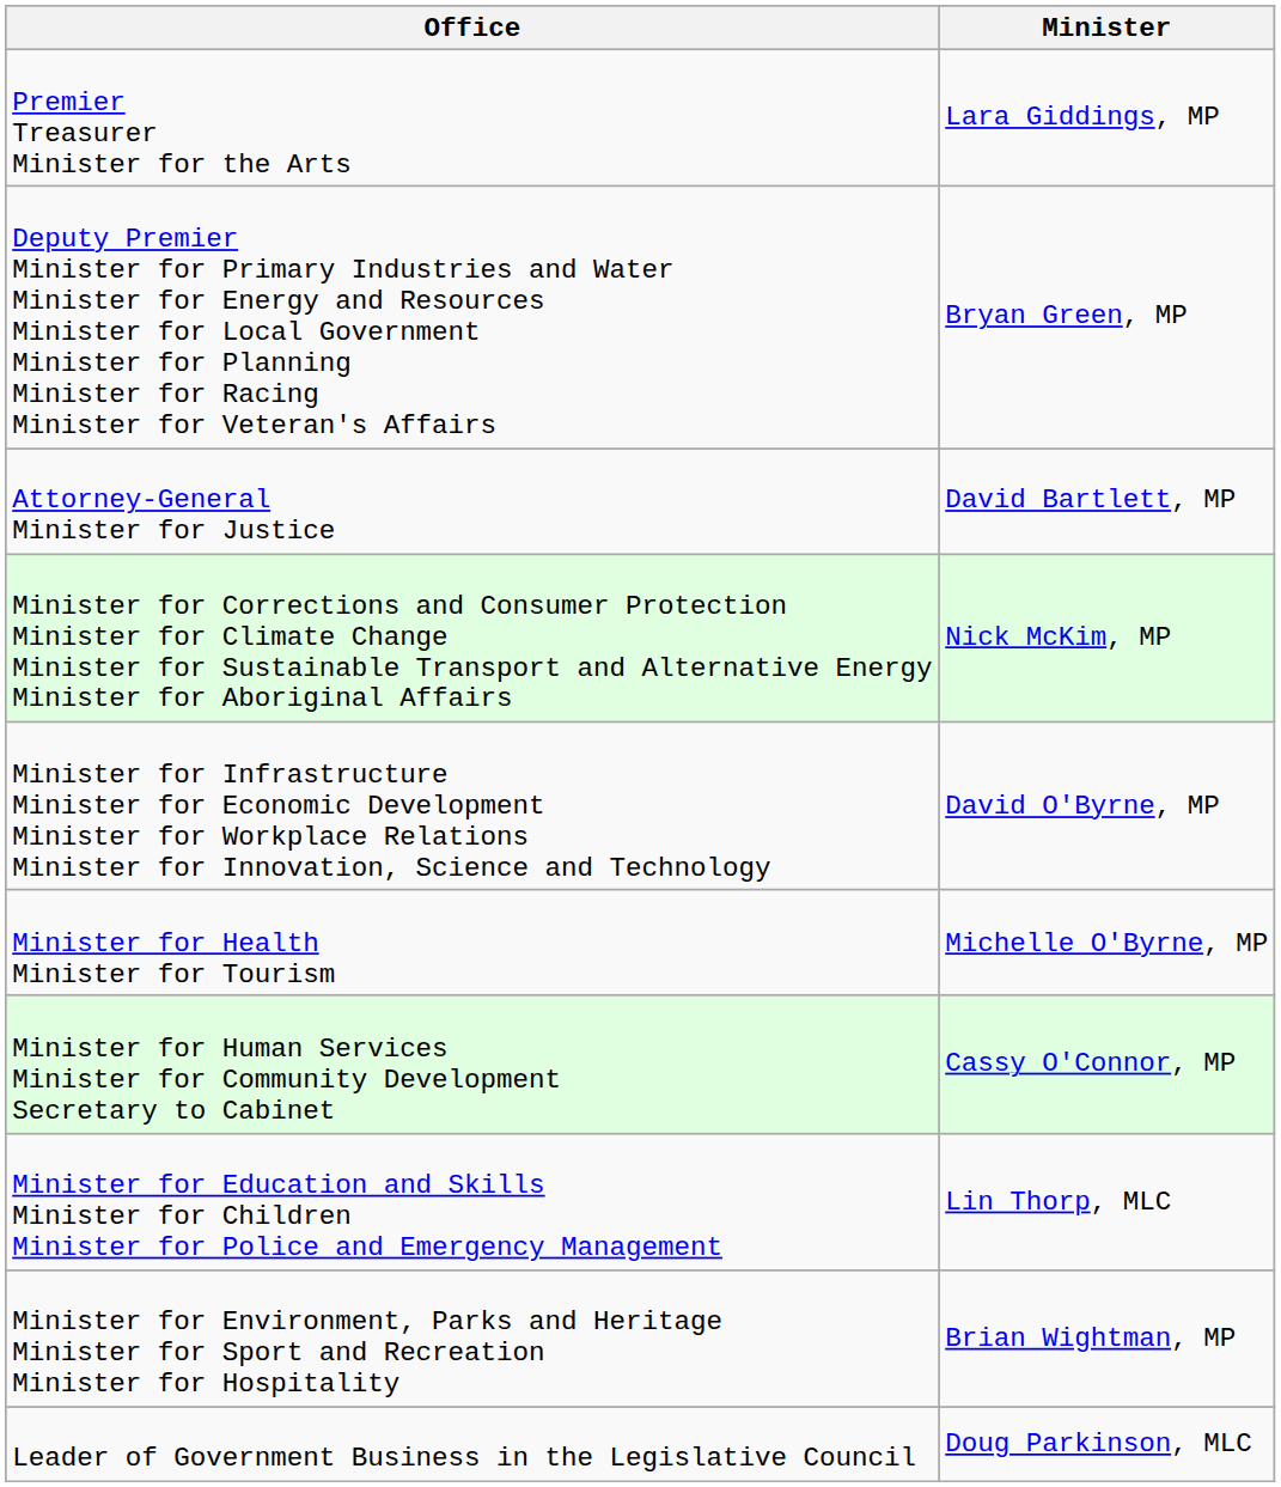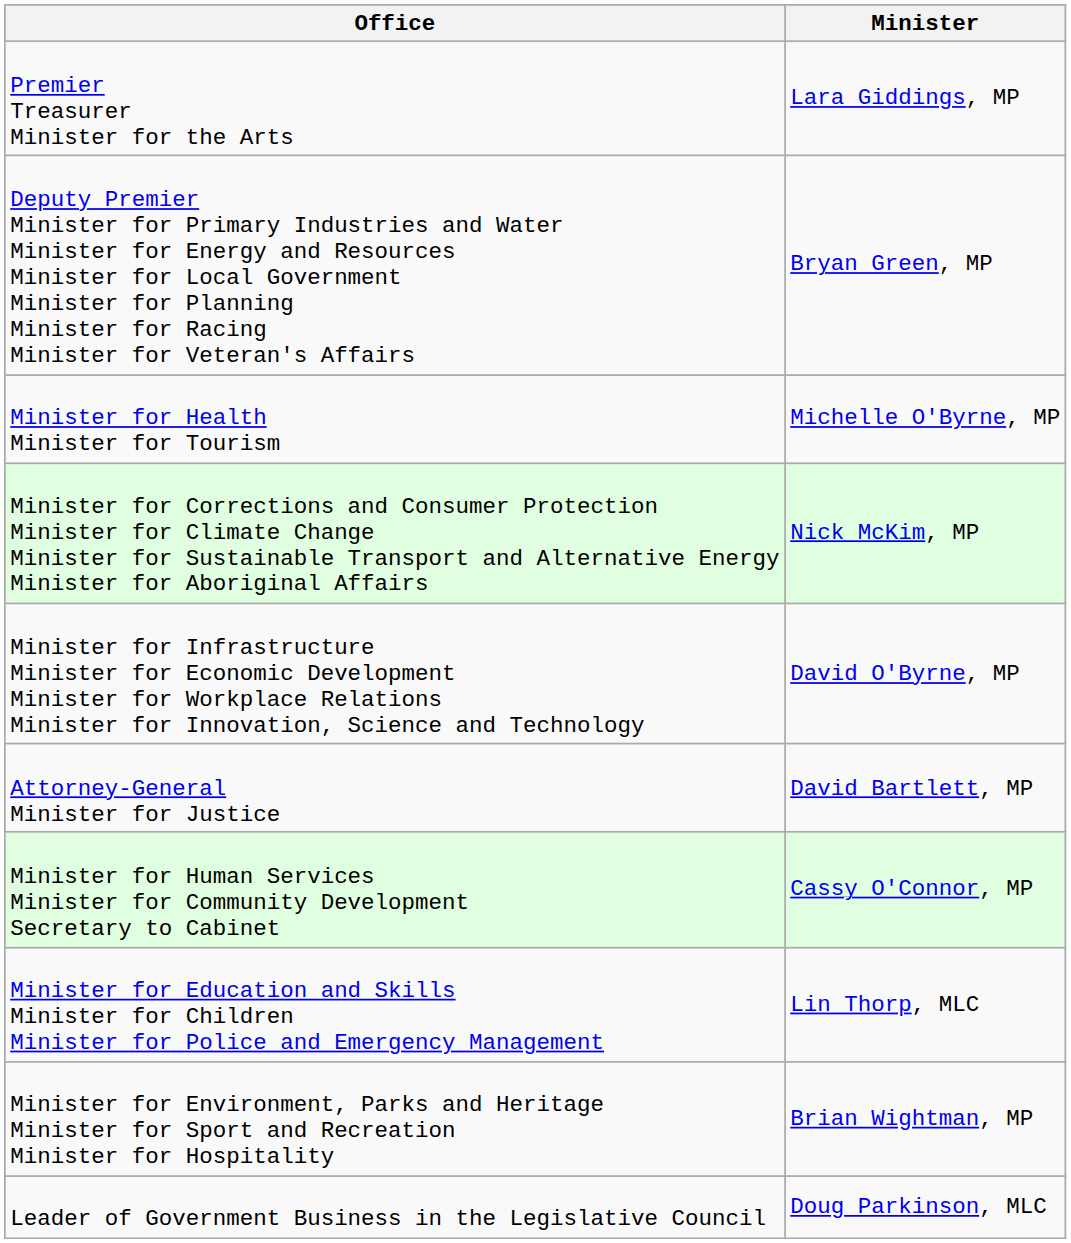rows swapped: Attorney-General Minister for Justice <-> Minister for Health Minister for Tourism
